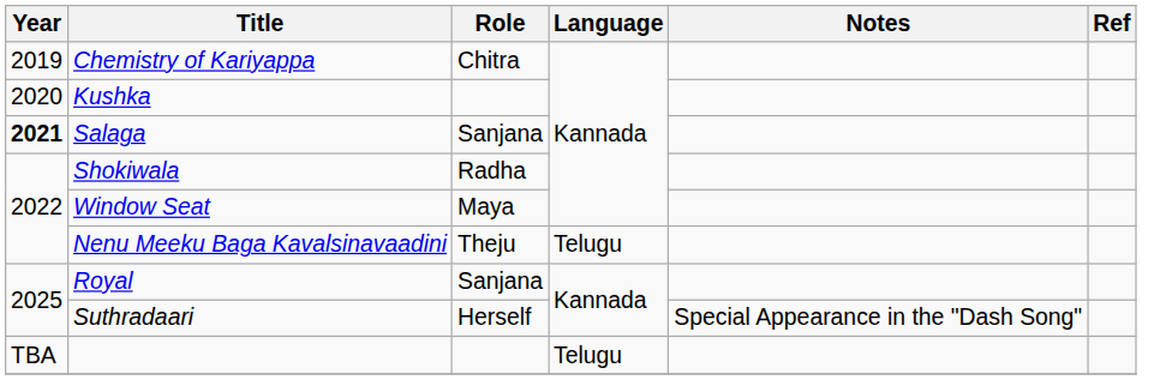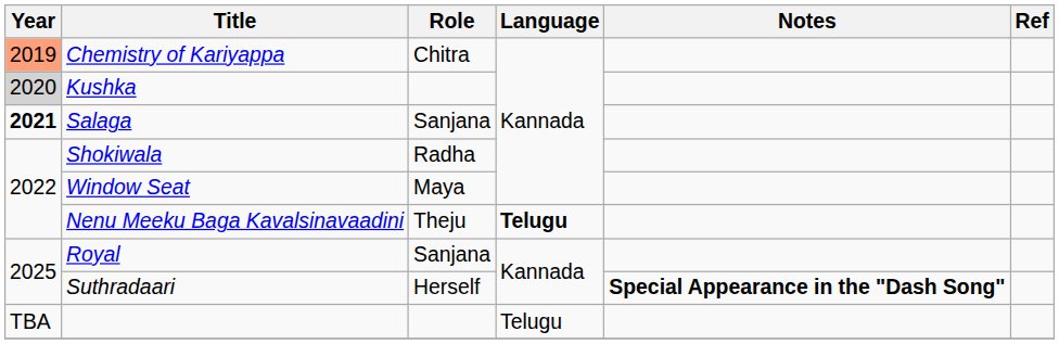Chemistry of Kariyappa | Year: no background -> lightsalmon background
Kushka | Year: no background -> lightgrey background
Nenu Meeku Baga Kavalsinavaadini | Language: normal -> bold
Suthradaari | Notes: normal -> bold
